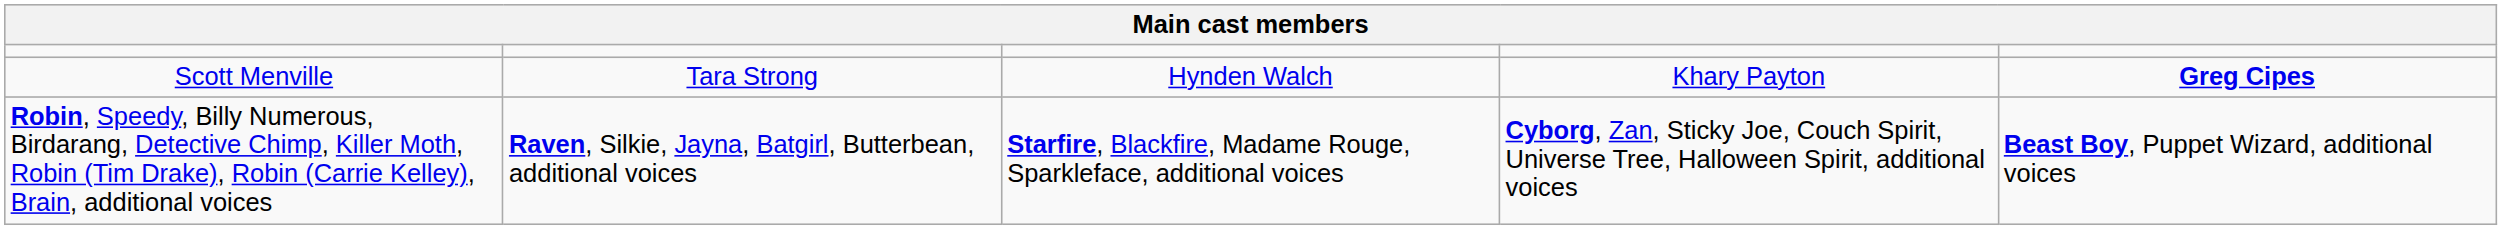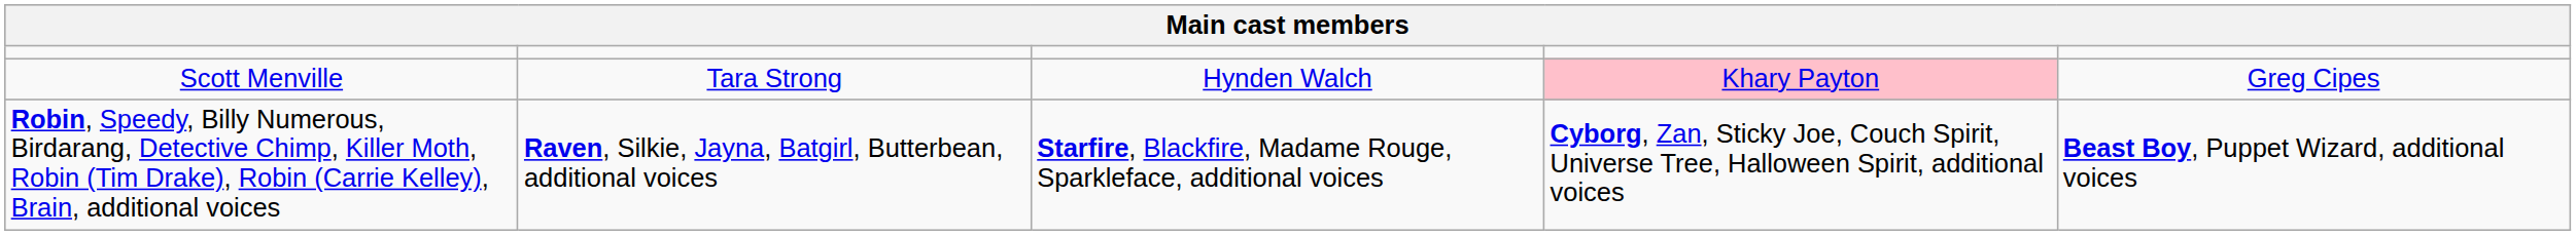Scott Menville | column 4: no background -> pink background
Scott Menville | column 5: bold -> normal
